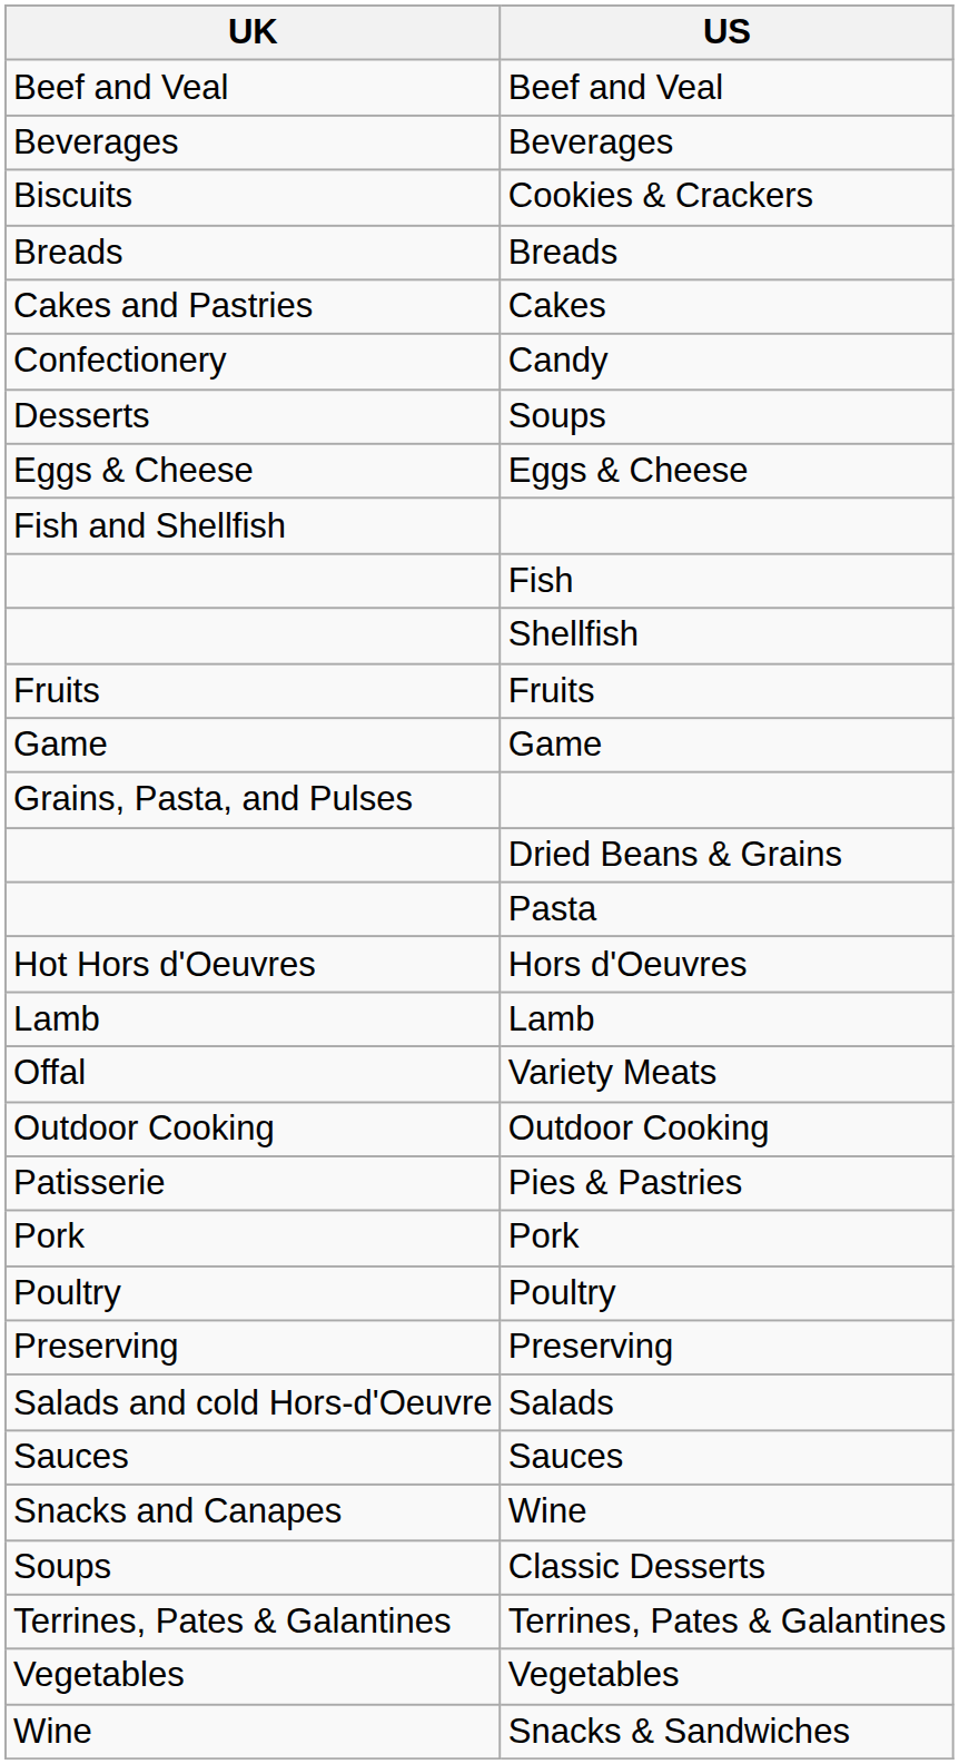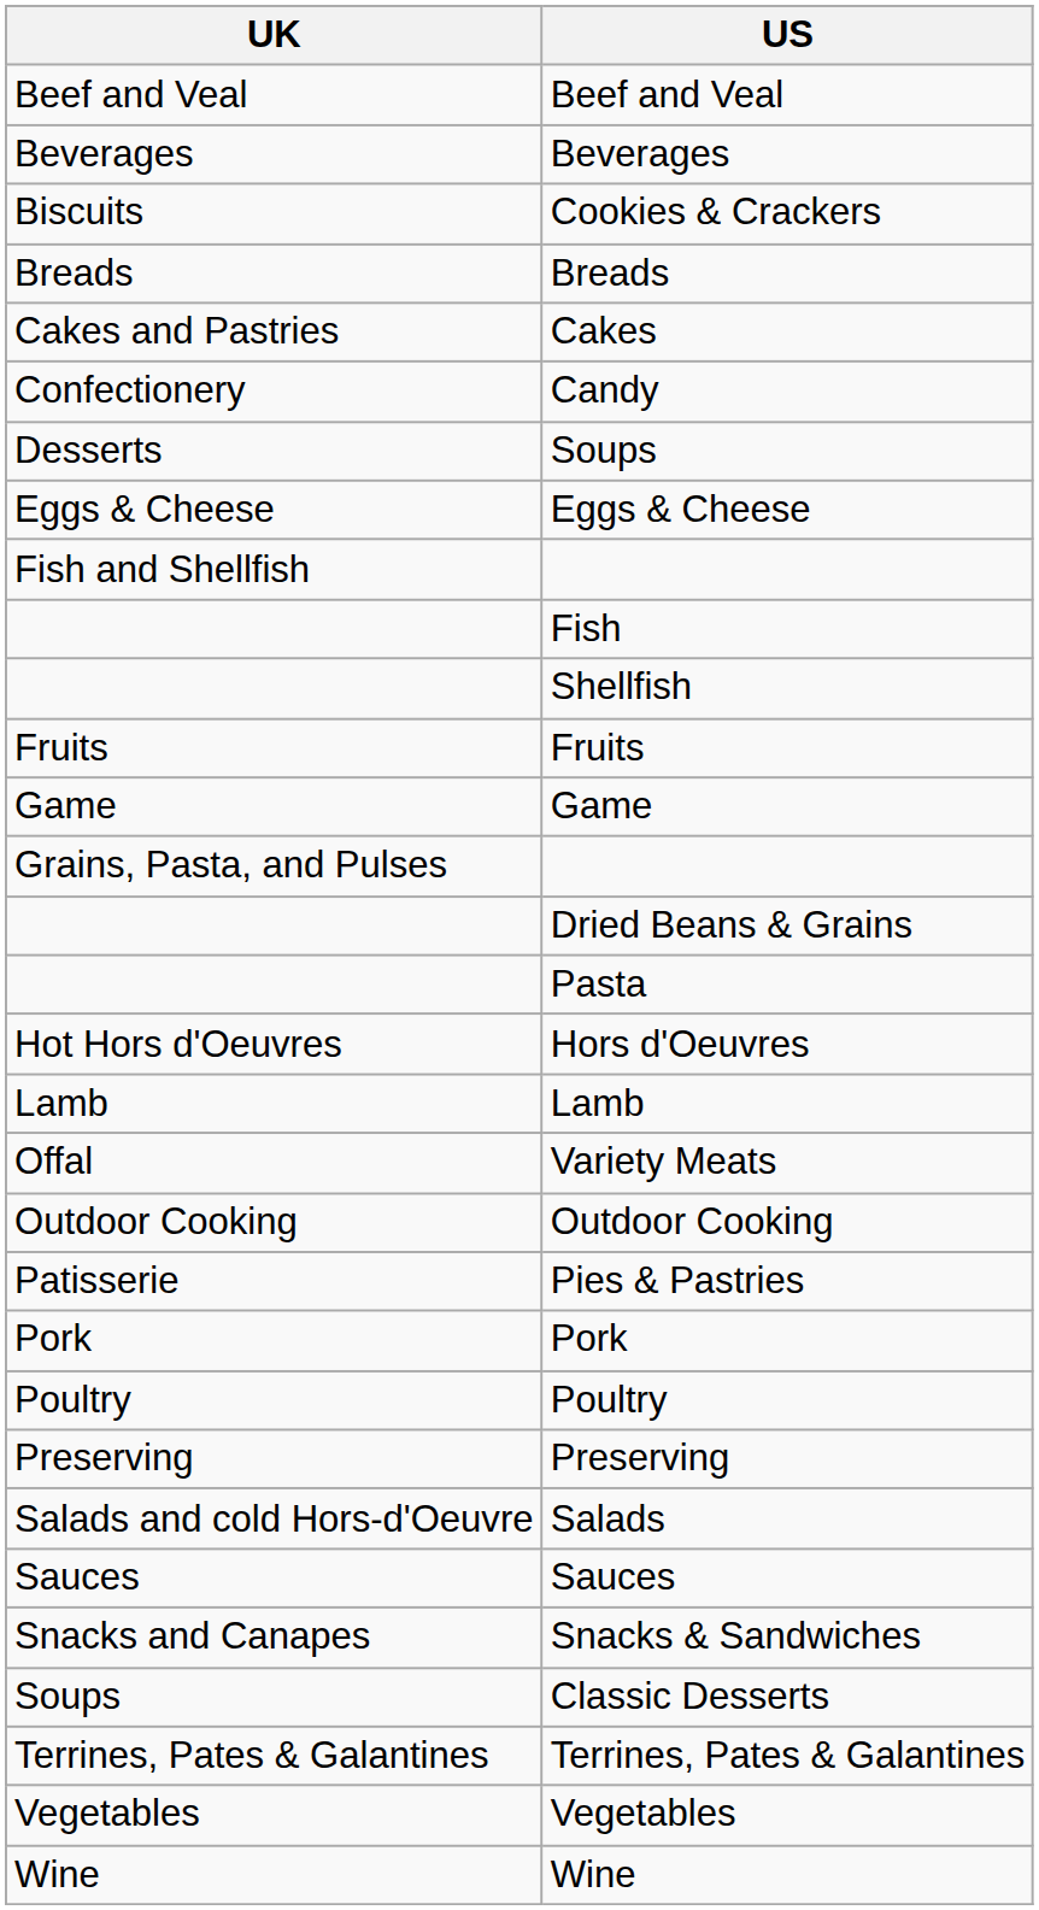row 28 | US: Wine -> Snacks & Sandwiches
row 32 | US: Snacks & Sandwiches -> Wine
